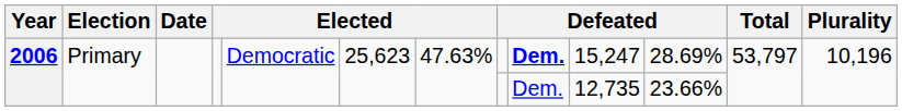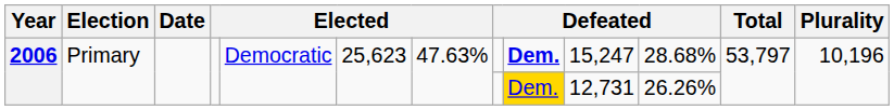row 2 | column 11: 28.69% -> 28.68%
row 3 | column 9: no background -> gold background
row 3 | column 10: 12,735 -> 12,731
row 3 | column 11: 23.66% -> 26.26%
